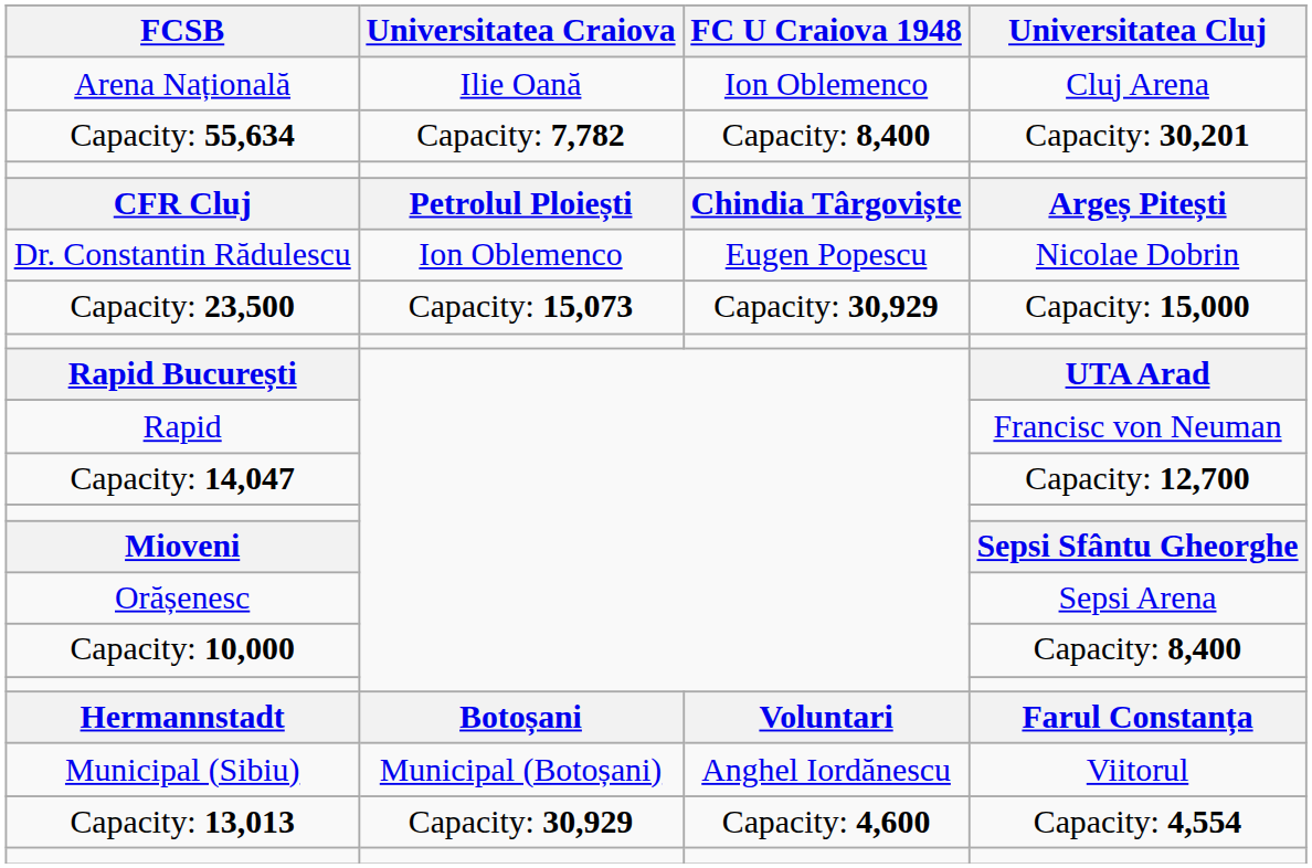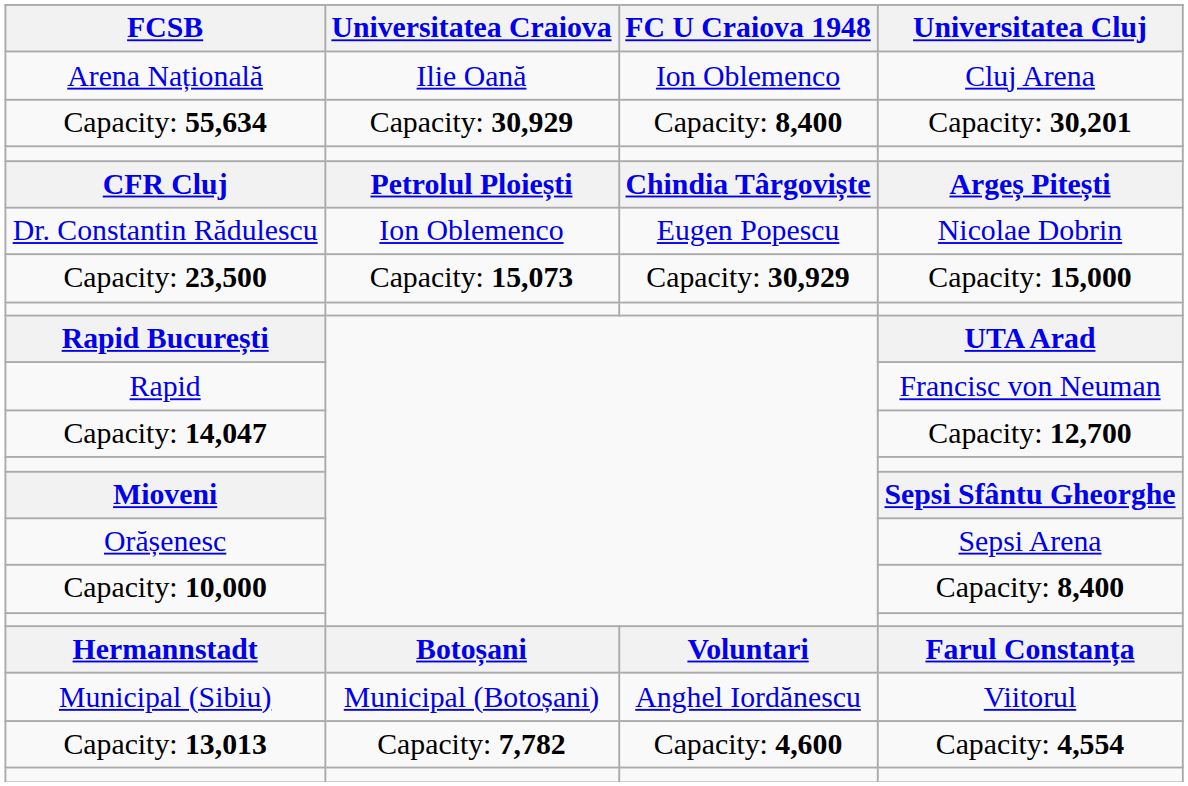Capacity: 55,634 | Universitatea Craiova: Capacity: 7,782 -> Capacity: 30,929
Capacity: 13,013 | Universitatea Craiova: Capacity: 30,929 -> Capacity: 7,782
